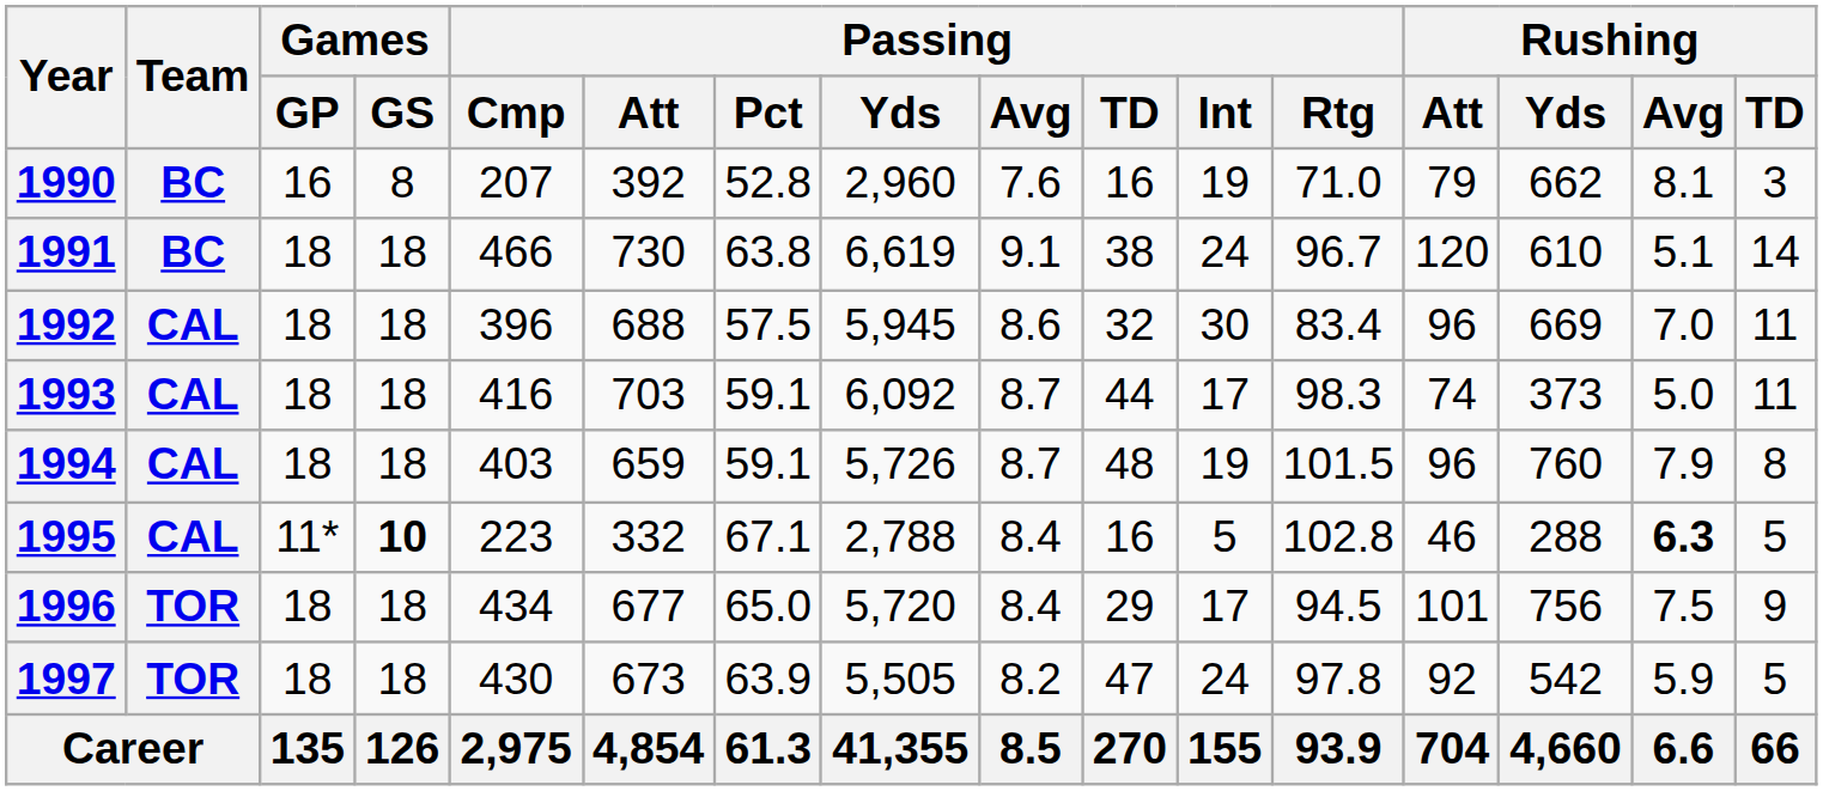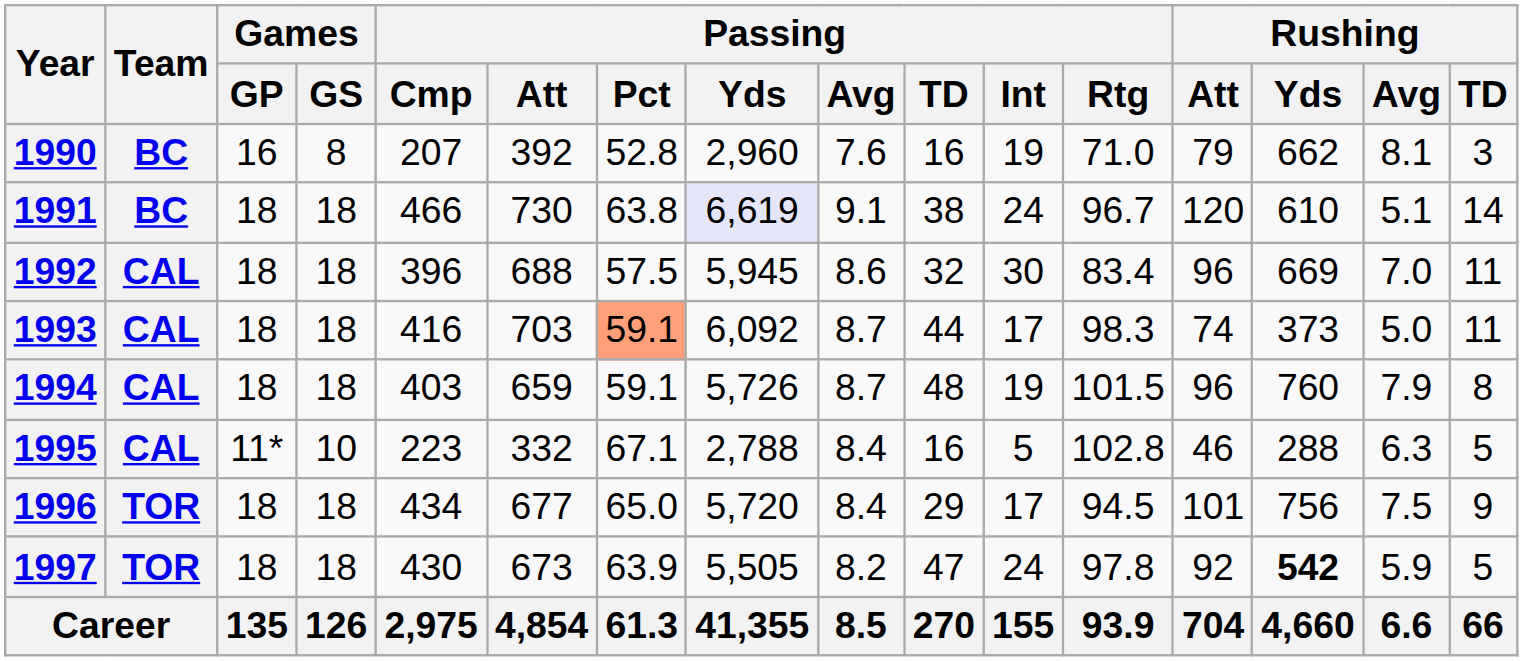1991 | Passing / Yds: no background -> lavender background
1993 | Passing / Pct: no background -> lightsalmon background
1995 | Games / GS: bold -> normal
1995 | Rushing / Avg: bold -> normal
1997 | Rushing / Yds: normal -> bold
